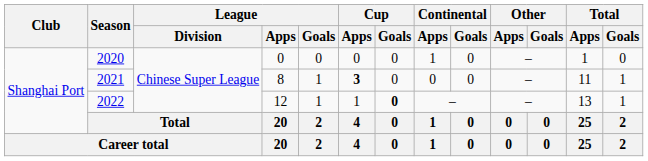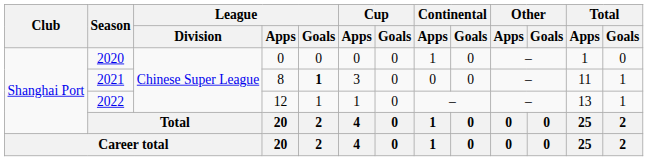2021 | League / Goals: normal -> bold
2021 | Cup / Apps: bold -> normal
2022 | Cup / Goals: bold -> normal
